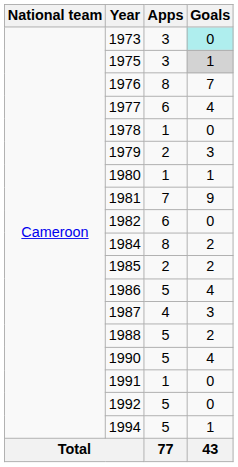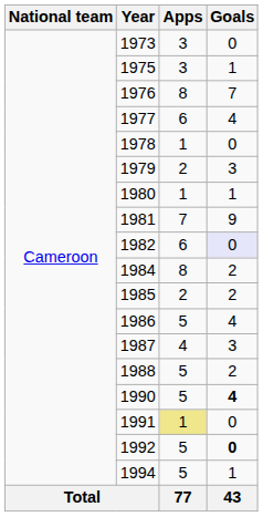1973 | Goals: paleturquoise background -> no background
1975 | Goals: lightgrey background -> no background
1982 | Goals: no background -> lavender background
1990 | Goals: normal -> bold
1991 | Apps: no background -> khaki background
1992 | Goals: normal -> bold
